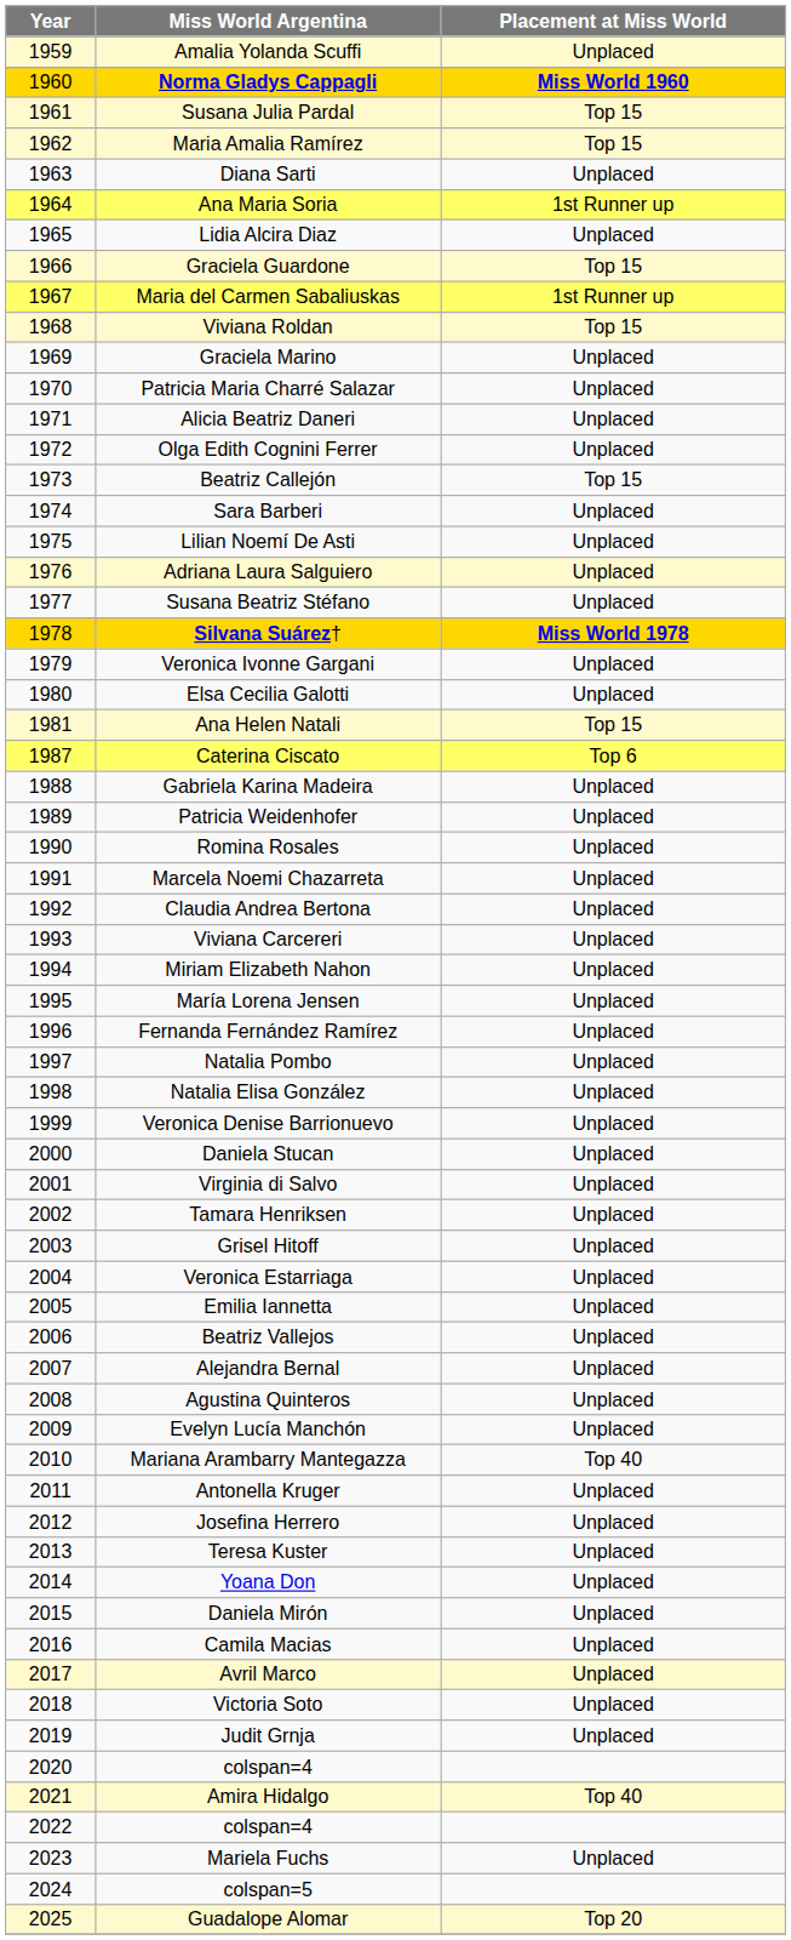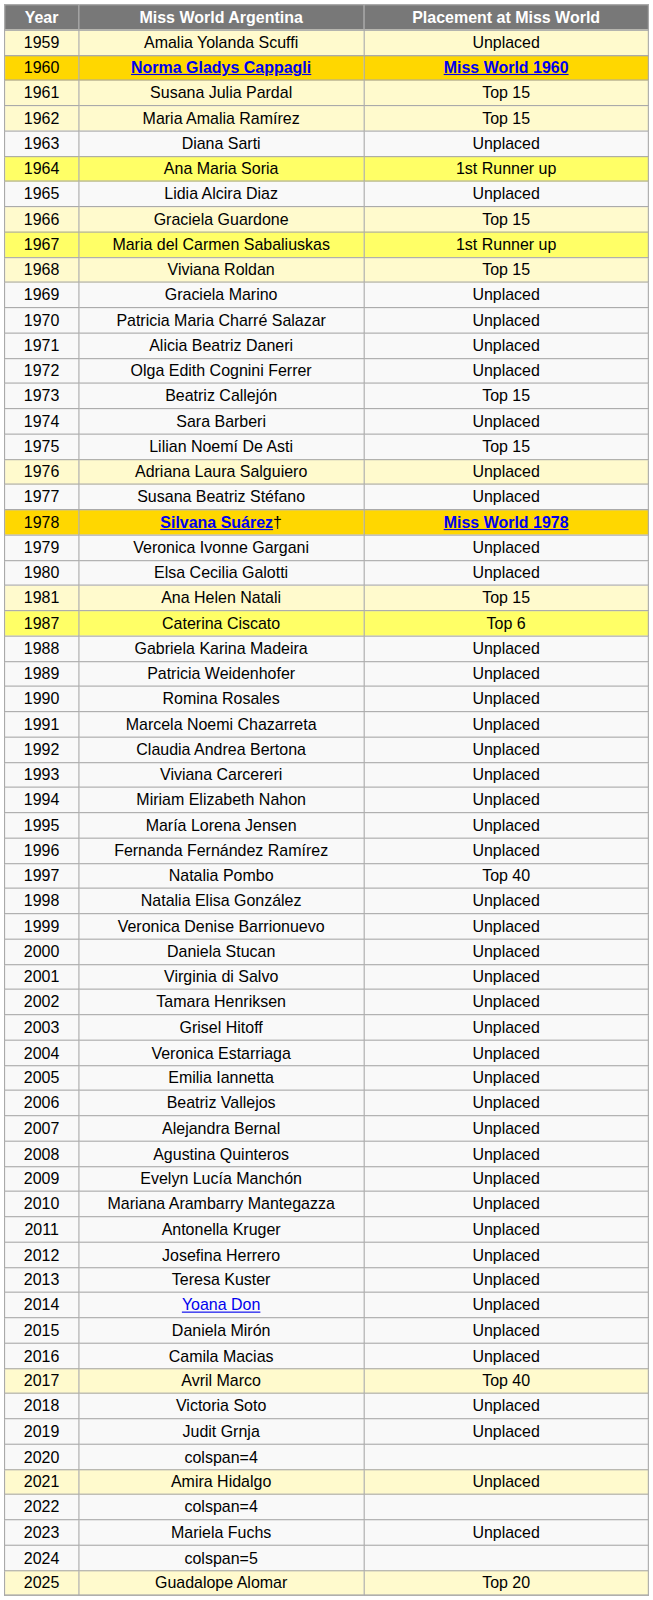Lilian Noemí De Asti | Placement at Miss World: Unplaced -> Top 15
Natalia Pombo | Placement at Miss World: Unplaced -> Top 40
Mariana Arambarry Mantegazza | Placement at Miss World: Top 40 -> Unplaced
Avril Marco | Placement at Miss World: Unplaced -> Top 40
Amira Hidalgo | Placement at Miss World: Top 40 -> Unplaced
